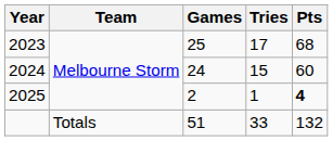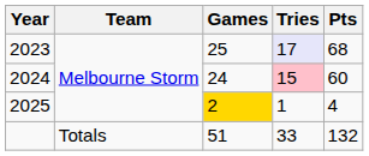2023 | Tries: no background -> lavender background
2024 | Tries: no background -> pink background
2025 | Games: no background -> gold background
2025 | Pts: bold -> normal
